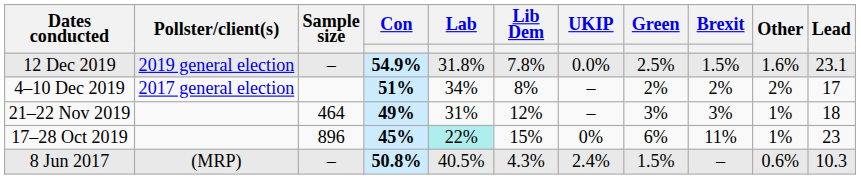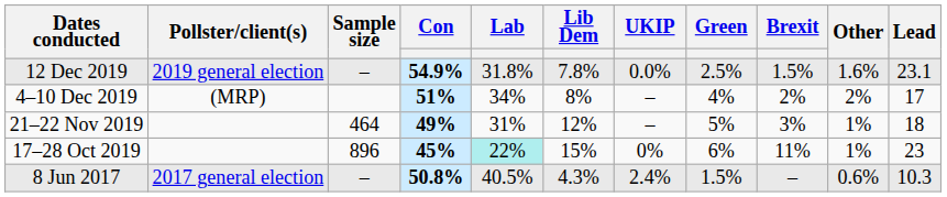4–10 Dec 2019 | Pollster/client(s): 2017 general election -> (MRP)
4–10 Dec 2019 | Green: 2% -> 4%
21–22 Nov 2019 | Green: 3% -> 5%
8 Jun 2017 | Pollster/client(s): (MRP) -> 2017 general election
